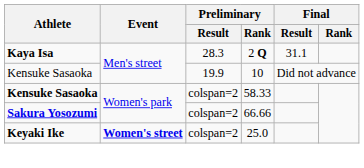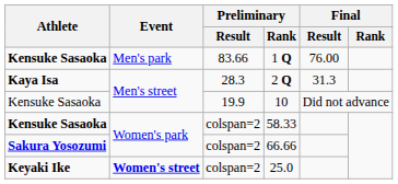+ row: Kensuke Sasaoka | Men's park | 83.66 | 1 Q | 76.00
2 Q | Final / Result: 31.1 -> 31.3
